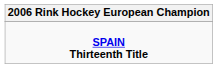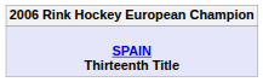row 2 | column 1: no background -> lavender background
